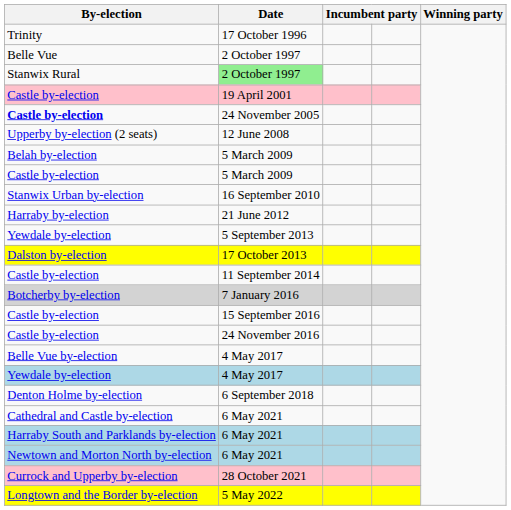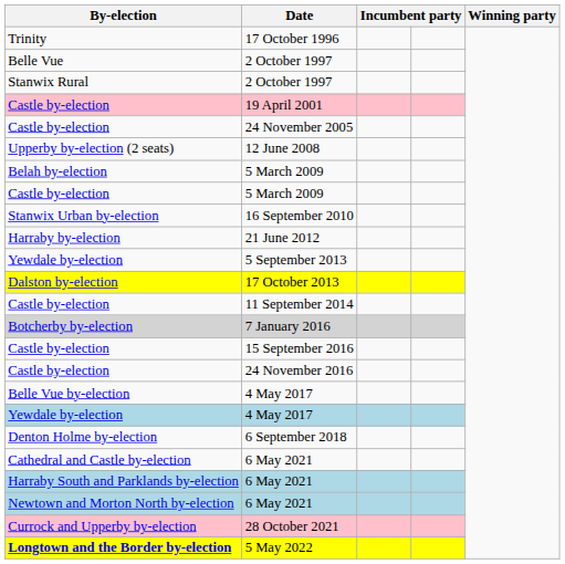Stanwix Rural / 2 October 1997 | Date: lightgreen background -> no background
24 November 2005 | By-election: bold -> normal
5 May 2022 | By-election: normal -> bold
